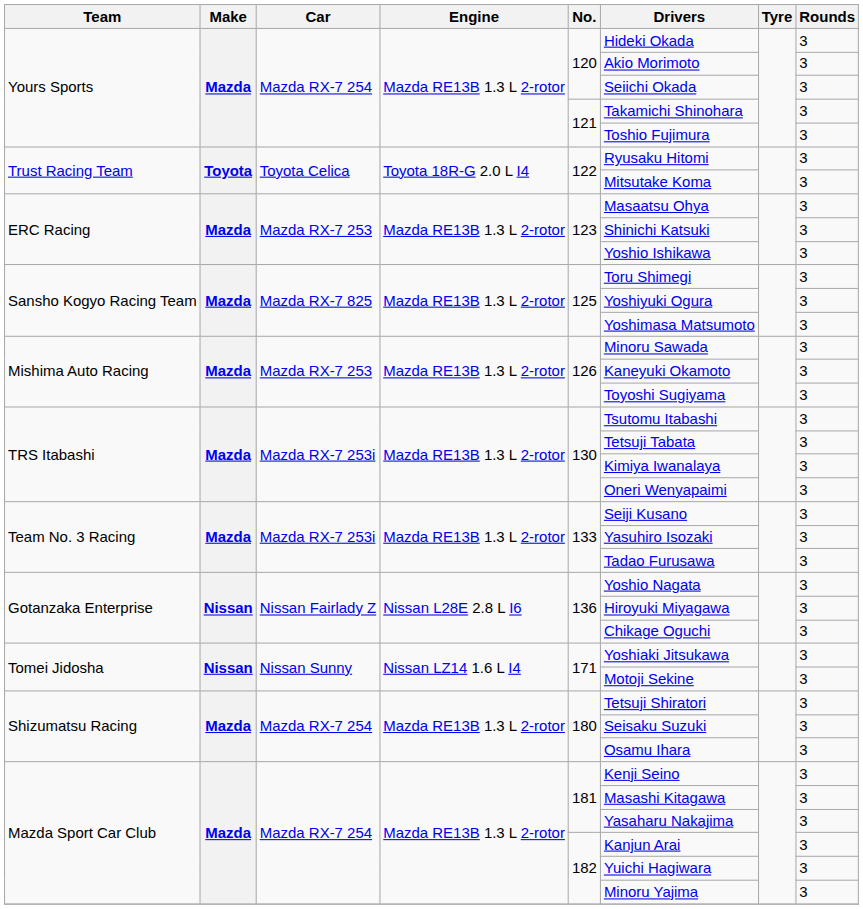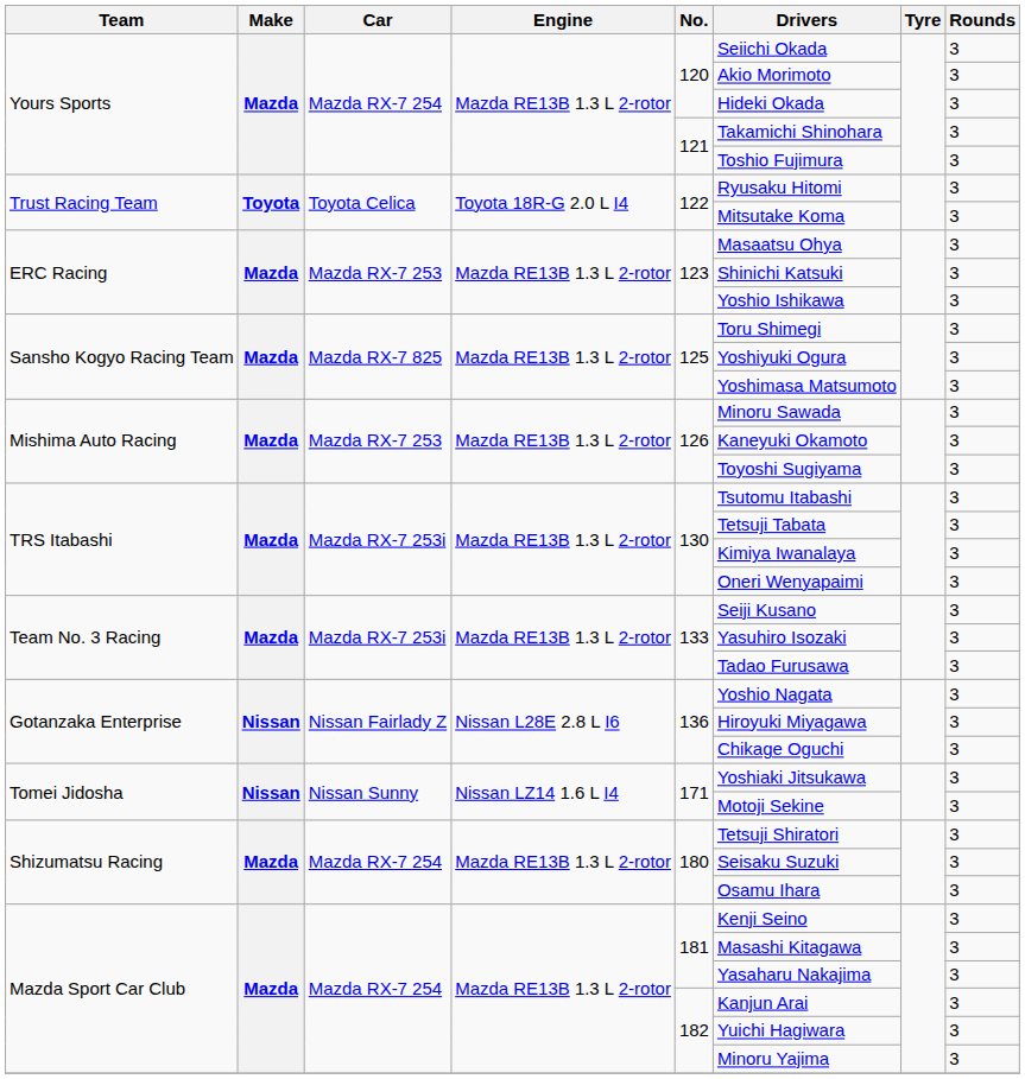row 2 | Drivers: Hideki Okada -> Seiichi Okada
row 4 | Drivers: Seiichi Okada -> Hideki Okada
